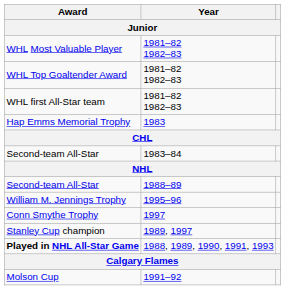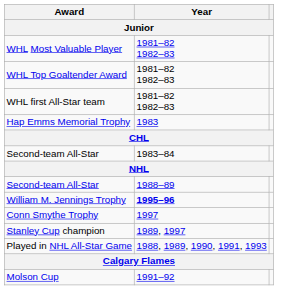William M. Jennings Trophy | Year: normal -> bold
Played in NHL All-Star Game | Award: bold -> normal
